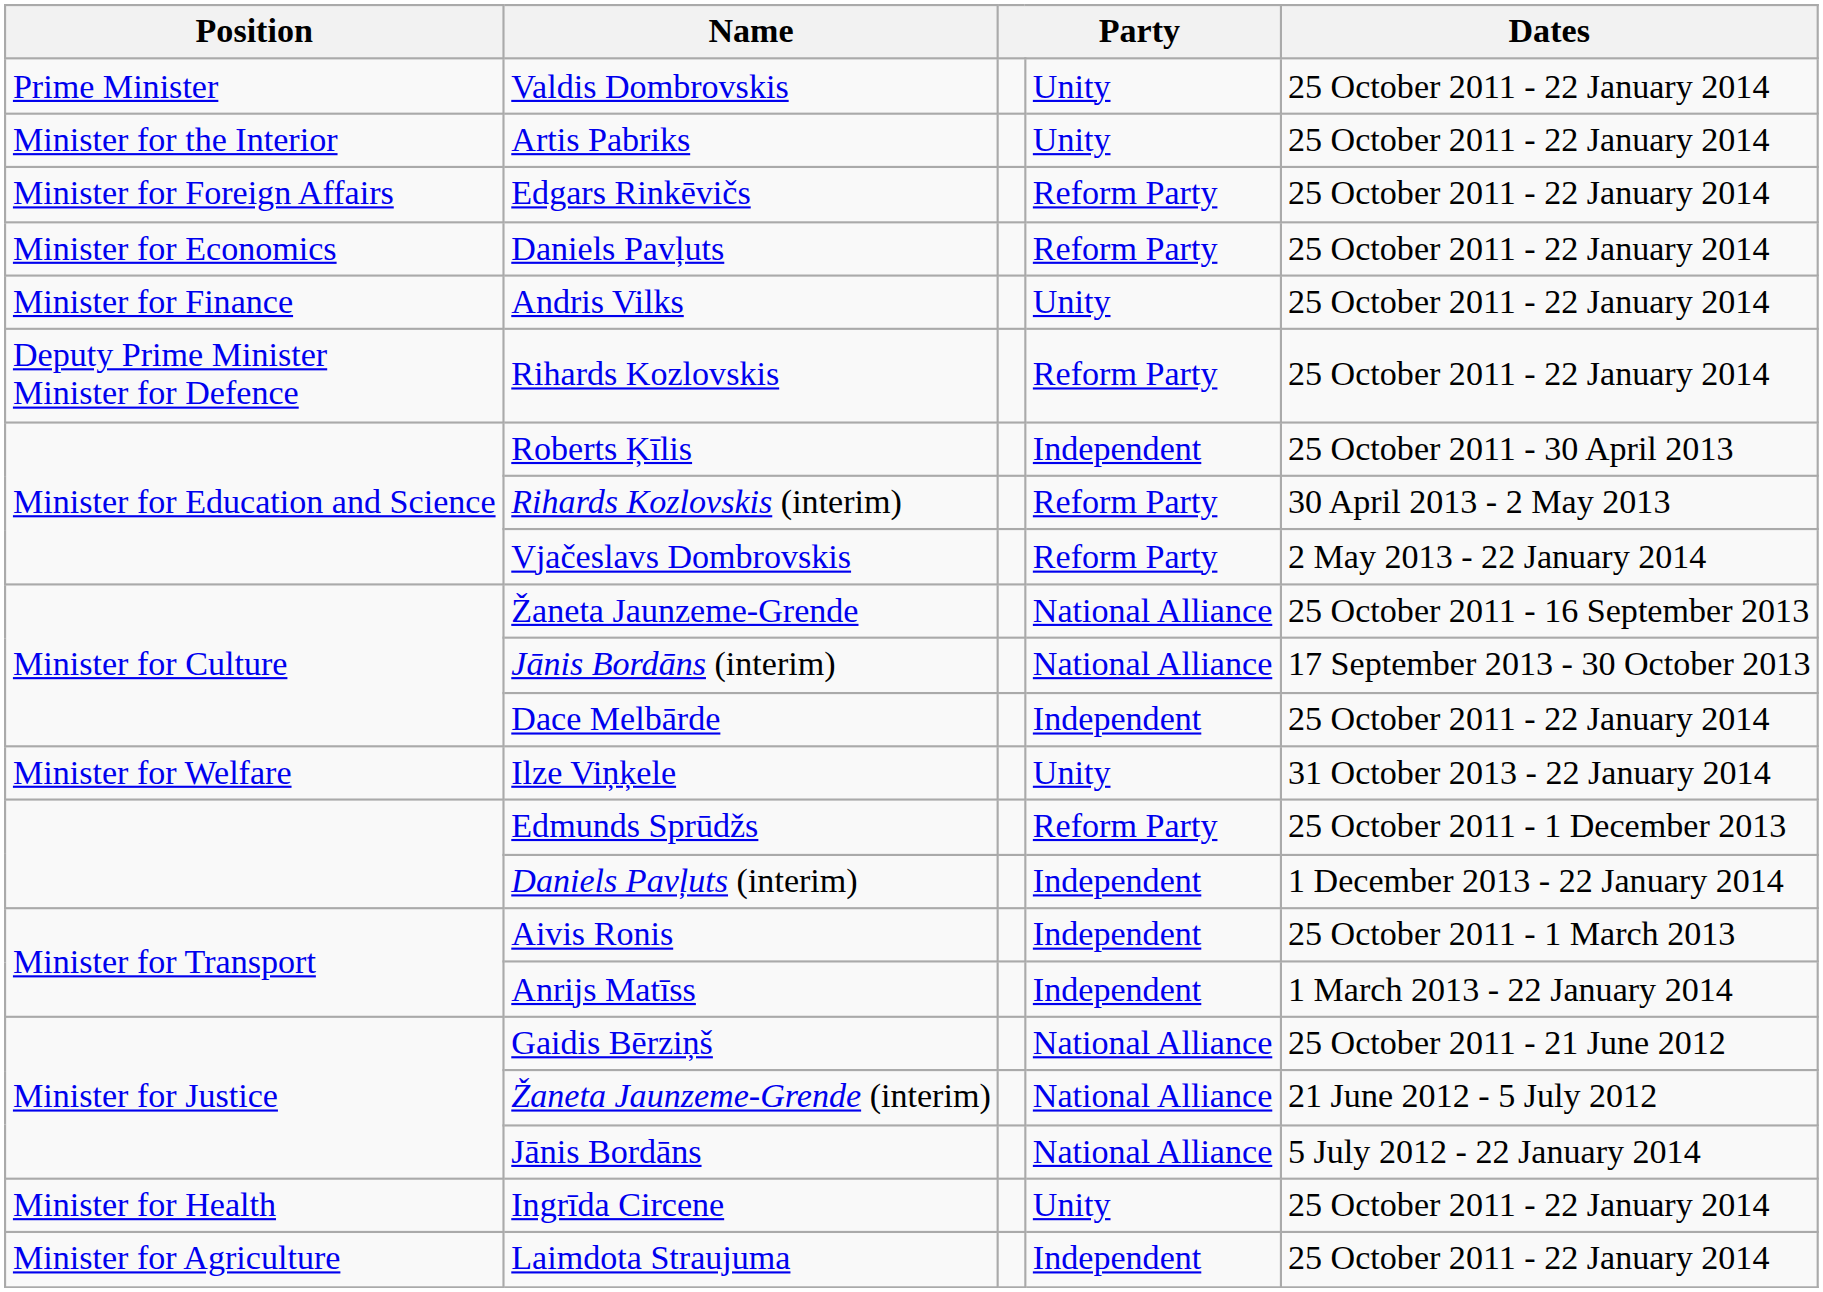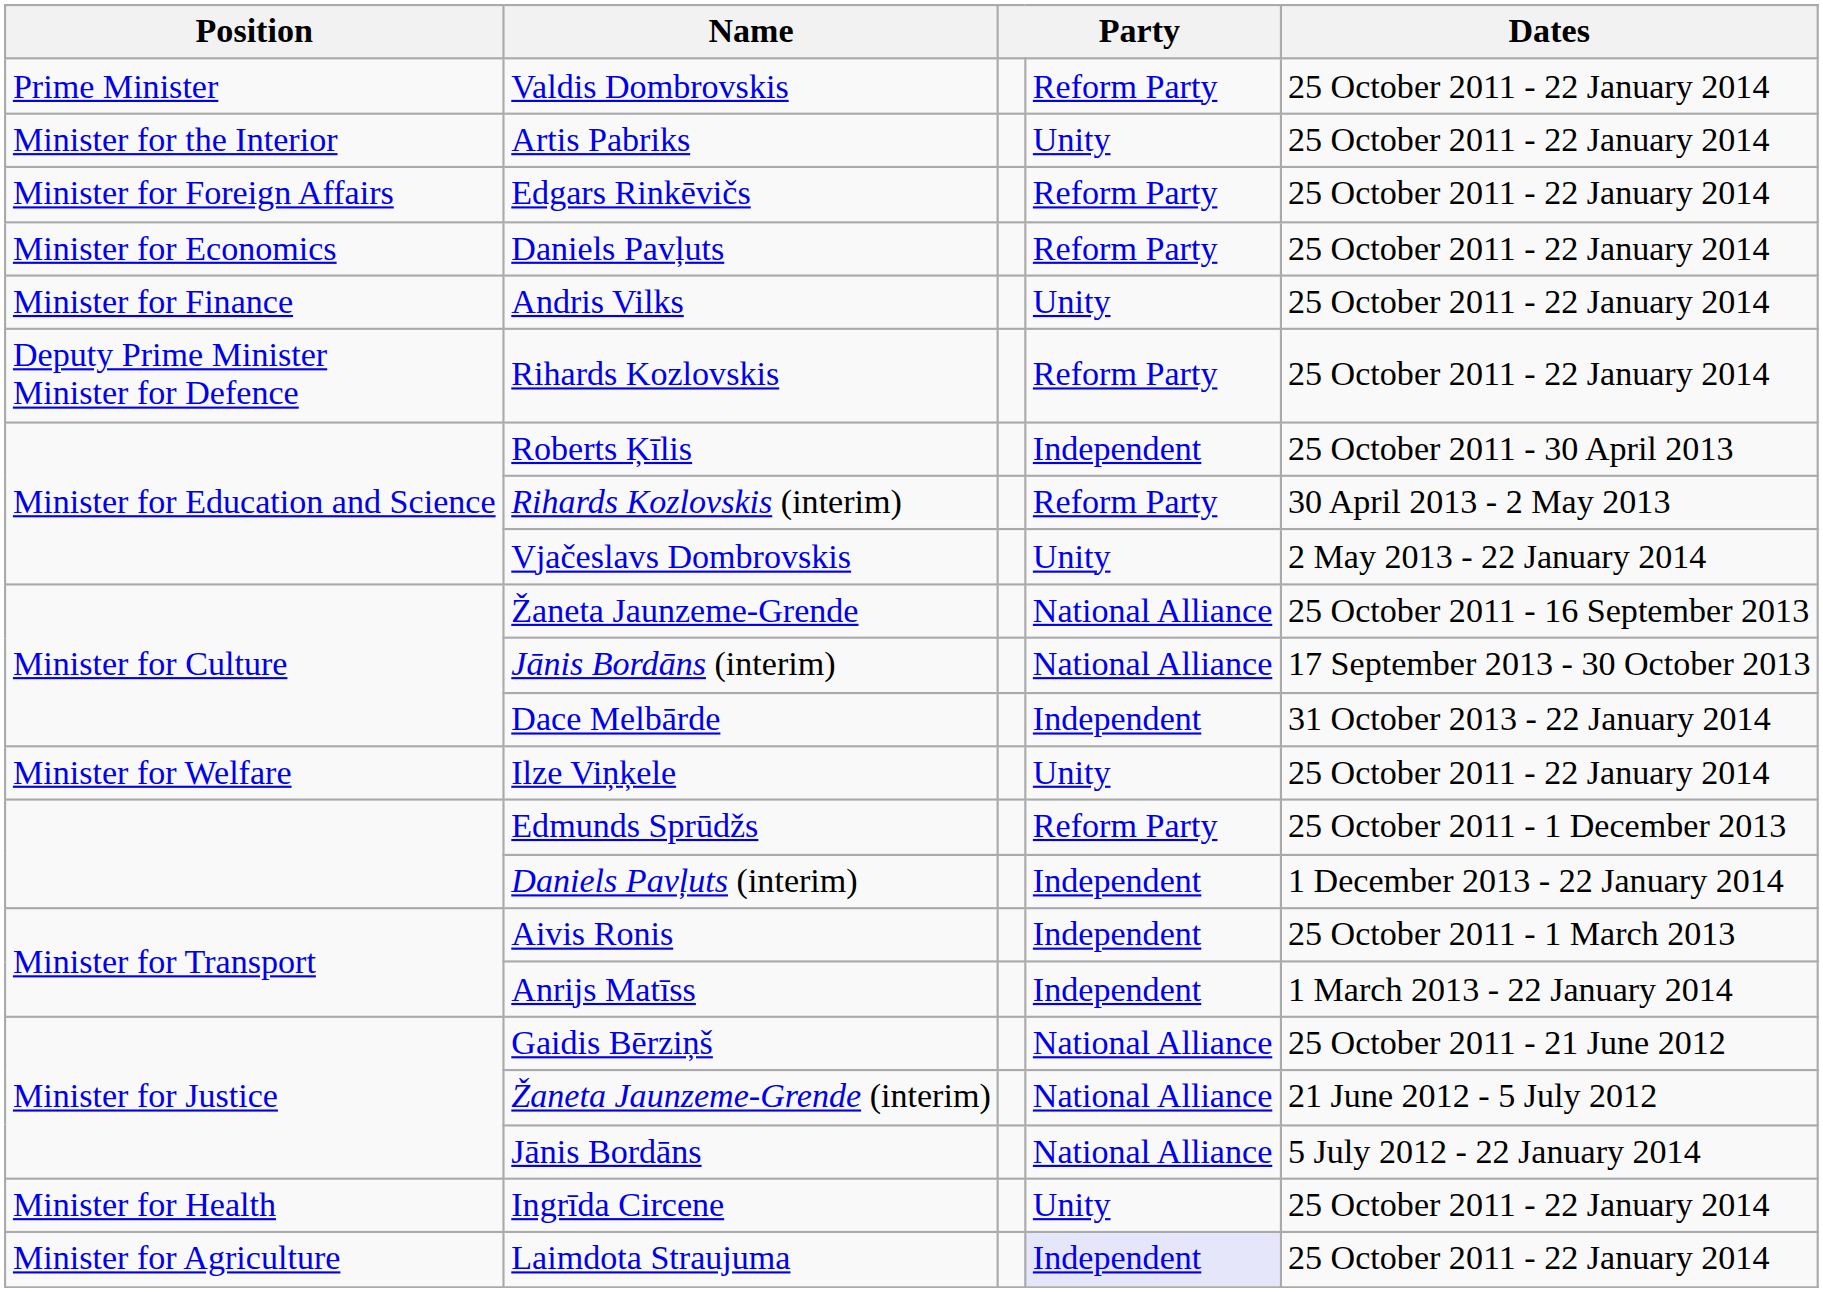Valdis Dombrovskis | column 4: Unity -> Reform Party
Vjačeslavs Dombrovskis | column 4: Reform Party -> Unity
Dace Melbārde | Dates: 25 October 2011 - 22 January 2014 -> 31 October 2013 - 22 January 2014
Ilze Viņķele | Dates: 31 October 2013 - 22 January 2014 -> 25 October 2011 - 22 January 2014
Laimdota Straujuma | column 4: no background -> lavender background
